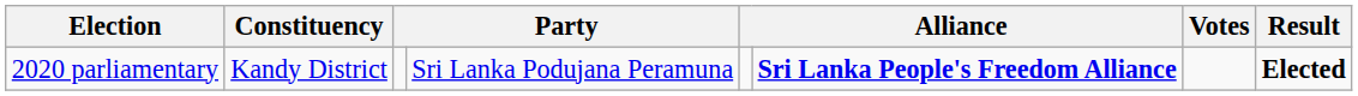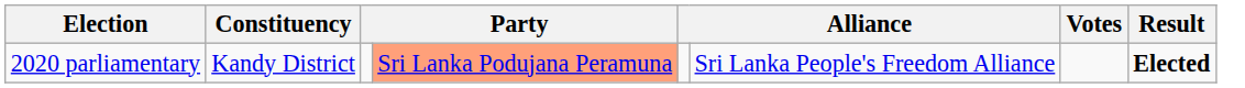2020 parliamentary | column 4: no background -> lightsalmon background
2020 parliamentary | column 6: bold -> normal
